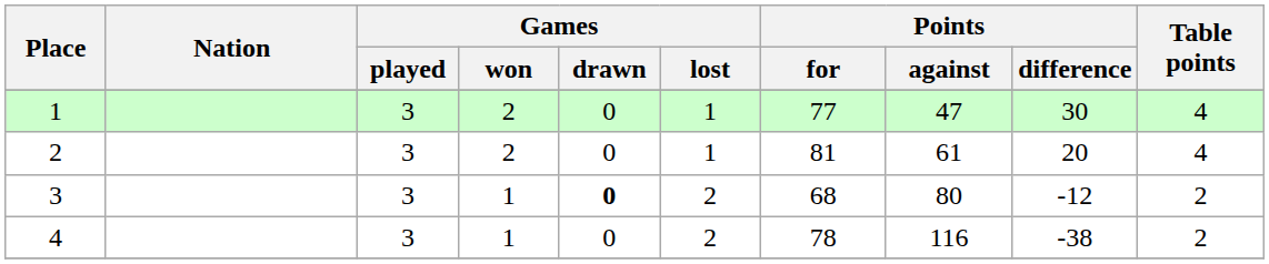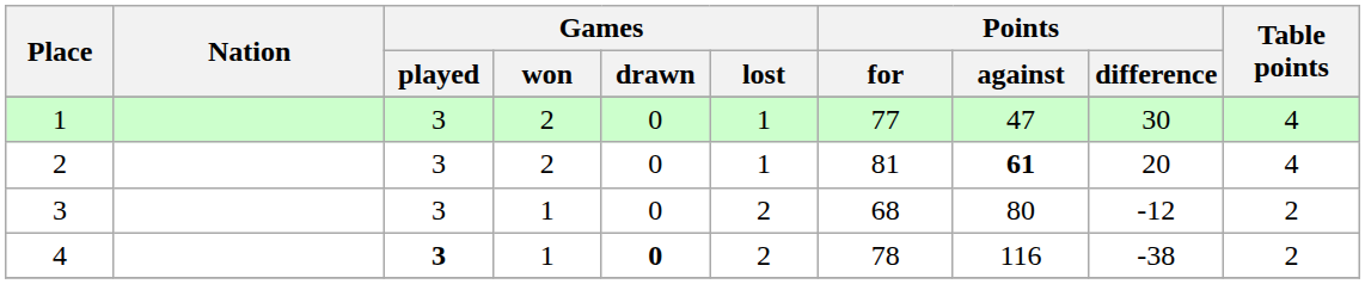row 4 | Points / against: normal -> bold
row 5 | Games / drawn: bold -> normal
row 6 | Games / played: normal -> bold
row 6 | Games / drawn: normal -> bold
